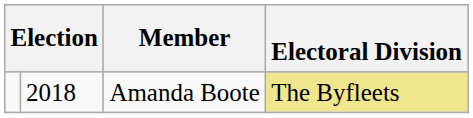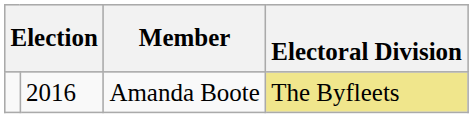Amanda Boote | column 2: 2018 -> 2016
